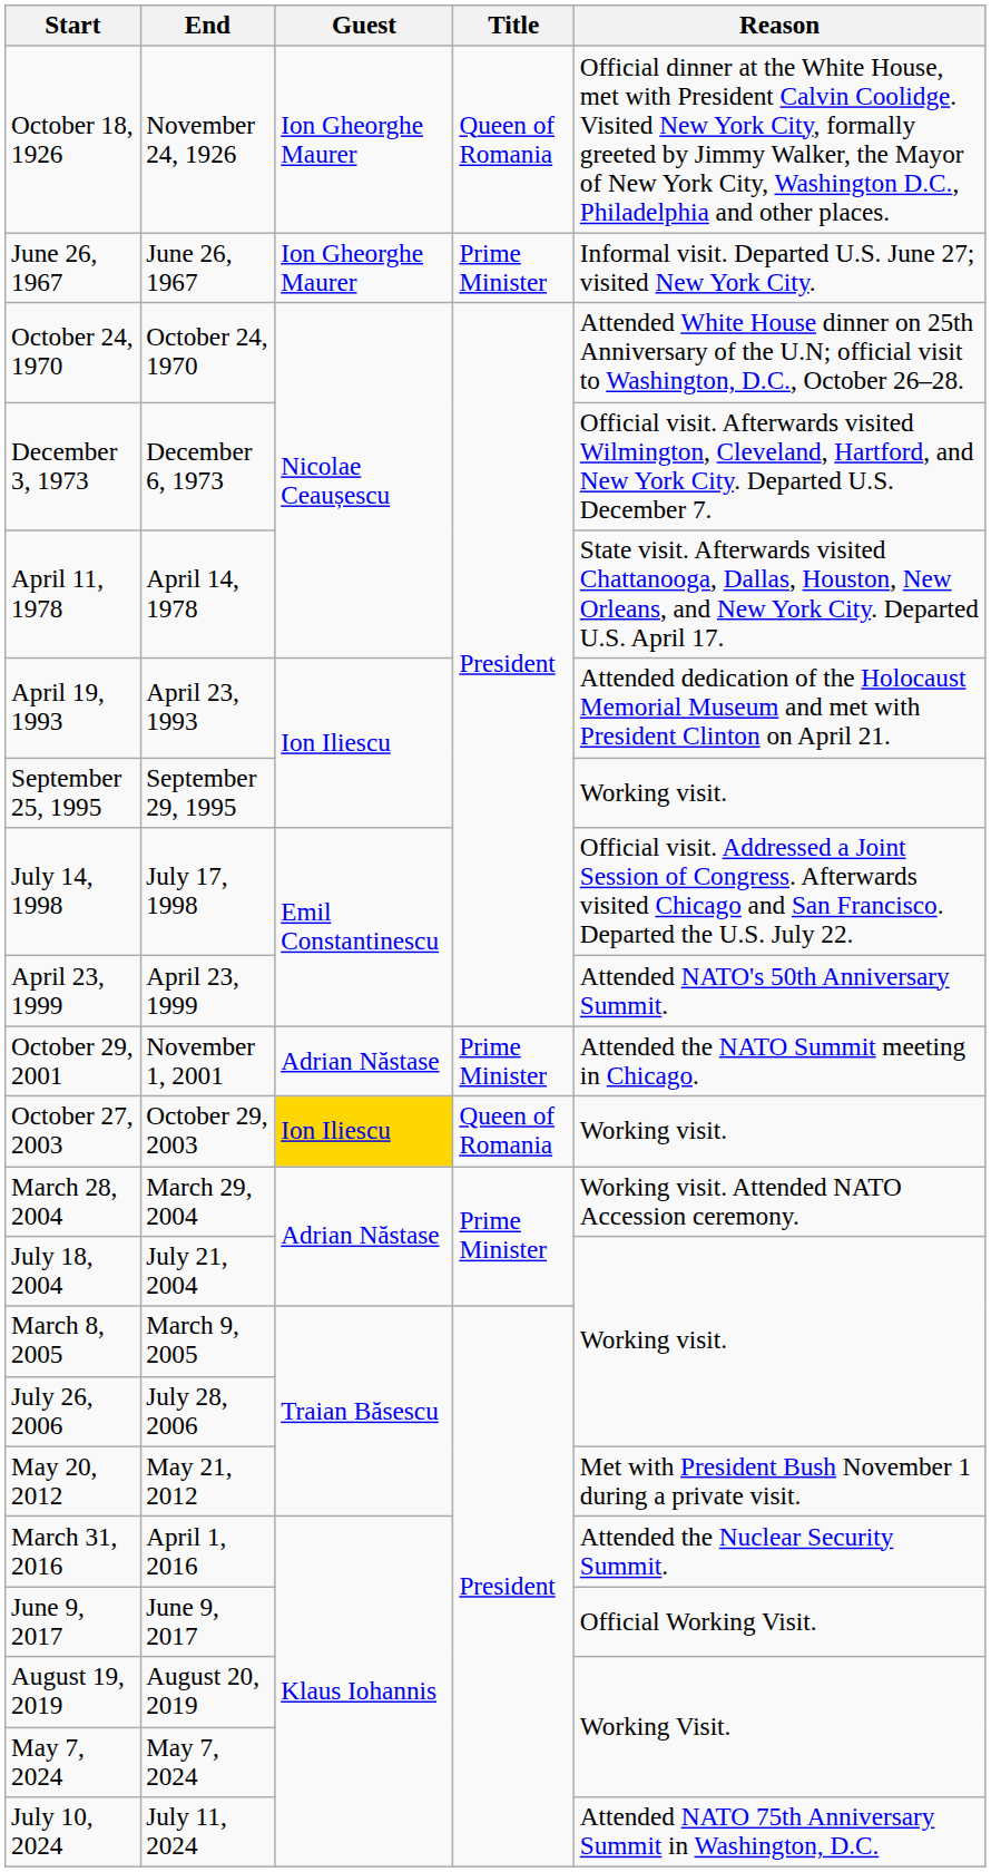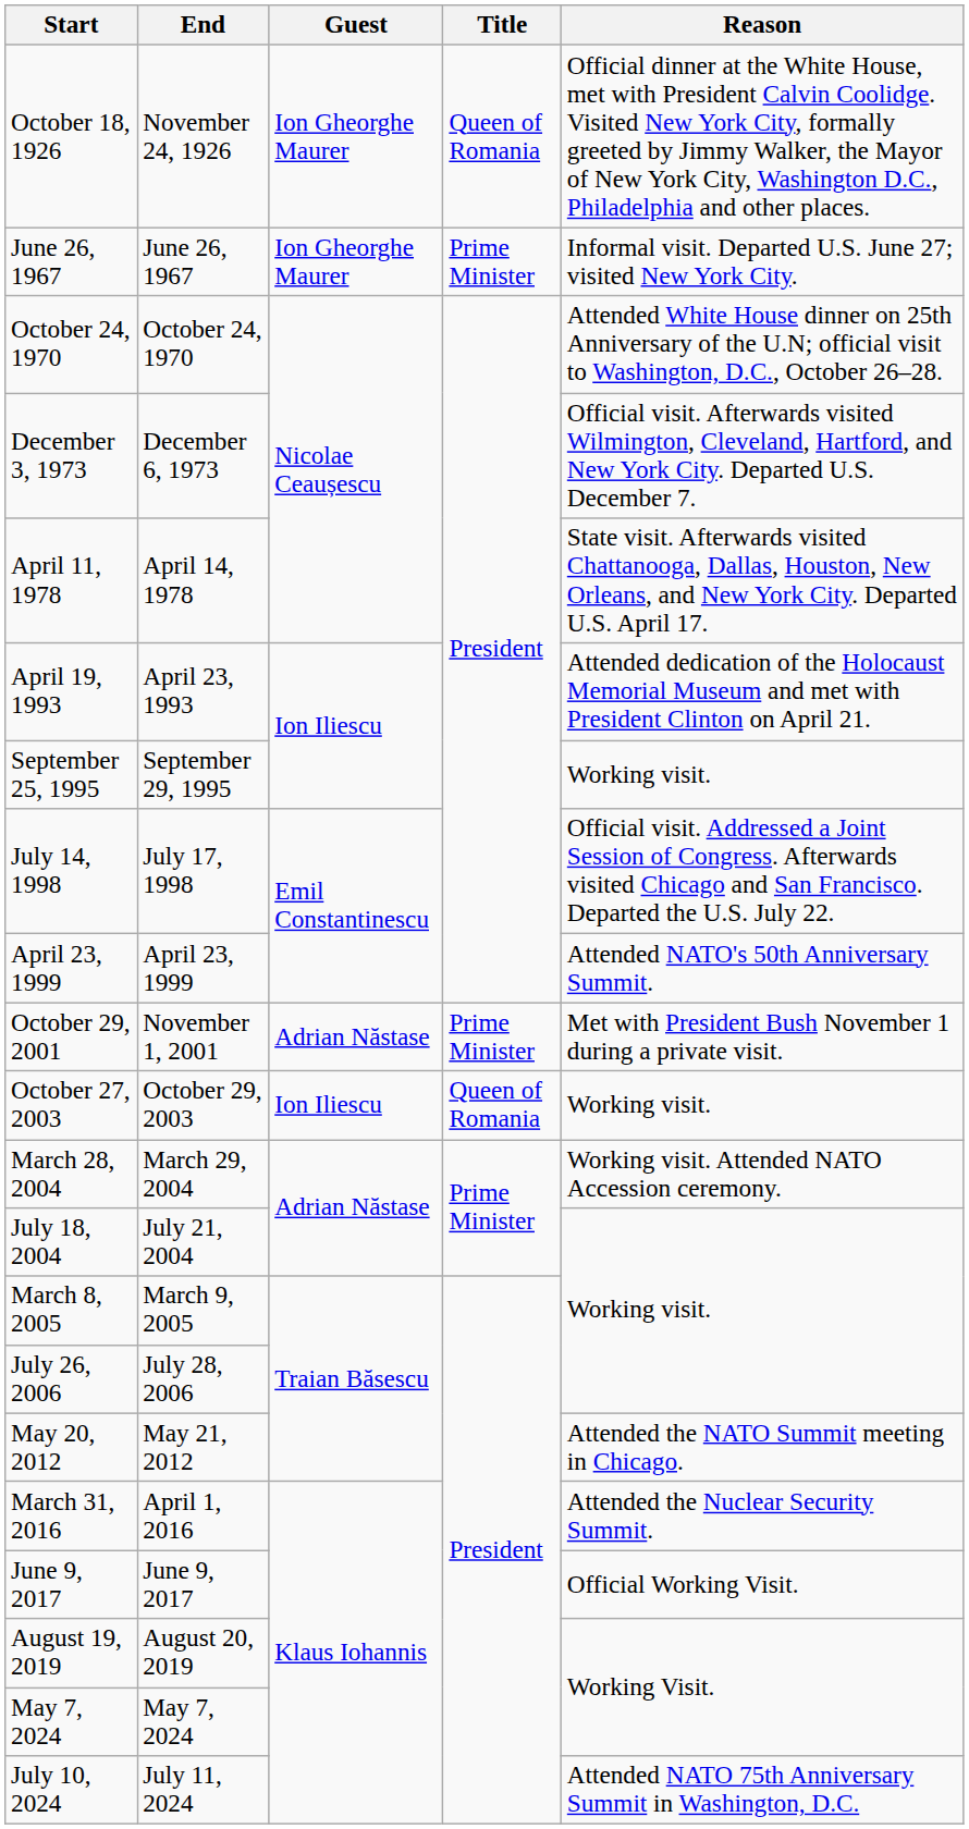October 29, 2001 | Reason: Attended the NATO Summit meeting in Chicago. -> Met with President Bush November 1 during a private visit.
October 27, 2003 | Guest: gold background -> no background
May 20, 2012 | Reason: Met with President Bush November 1 during a private visit. -> Attended the NATO Summit meeting in Chicago.
